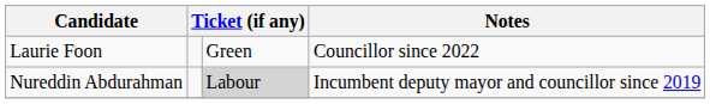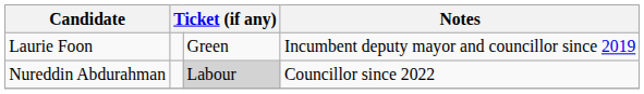Laurie Foon | Notes: Councillor since 2022 -> Incumbent deputy mayor and councillor since 2019
Nureddin Abdurahman | Notes: Incumbent deputy mayor and councillor since 2019 -> Councillor since 2022
